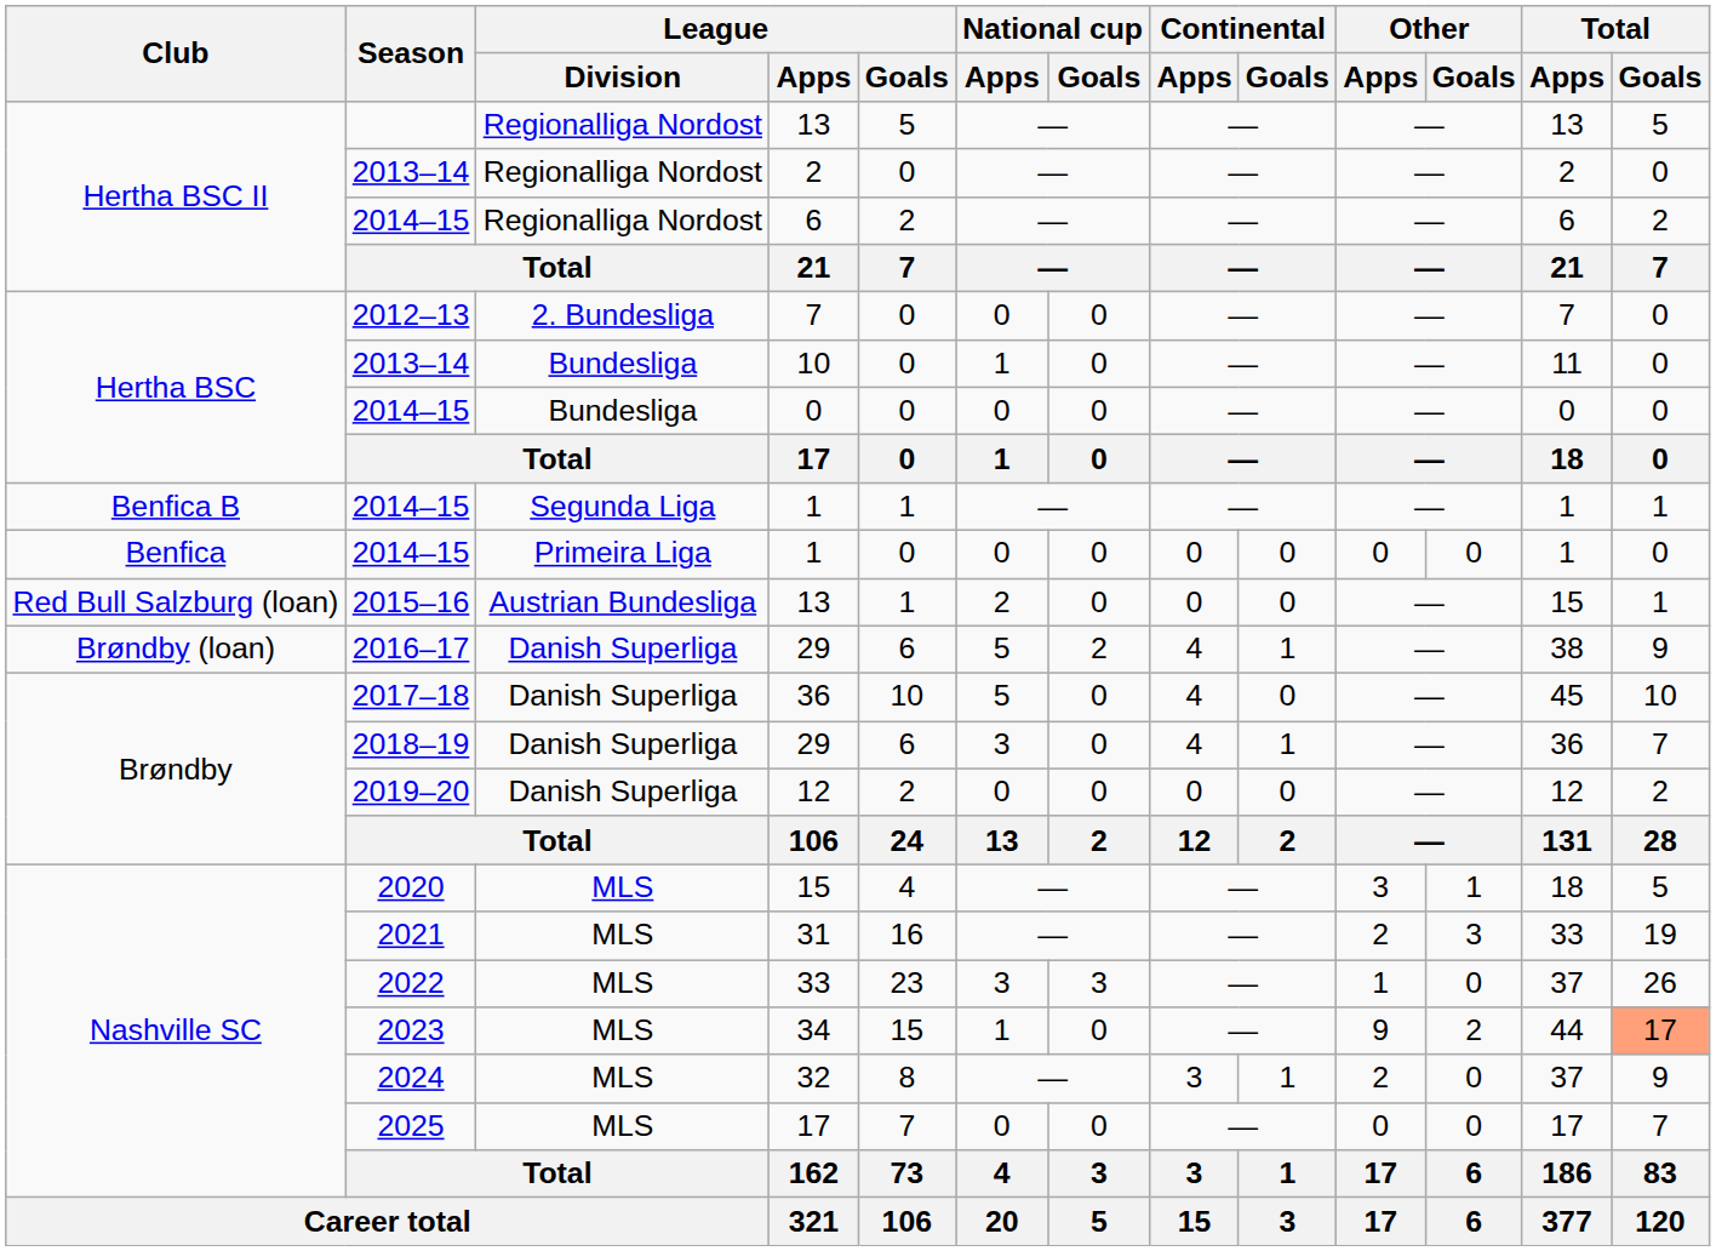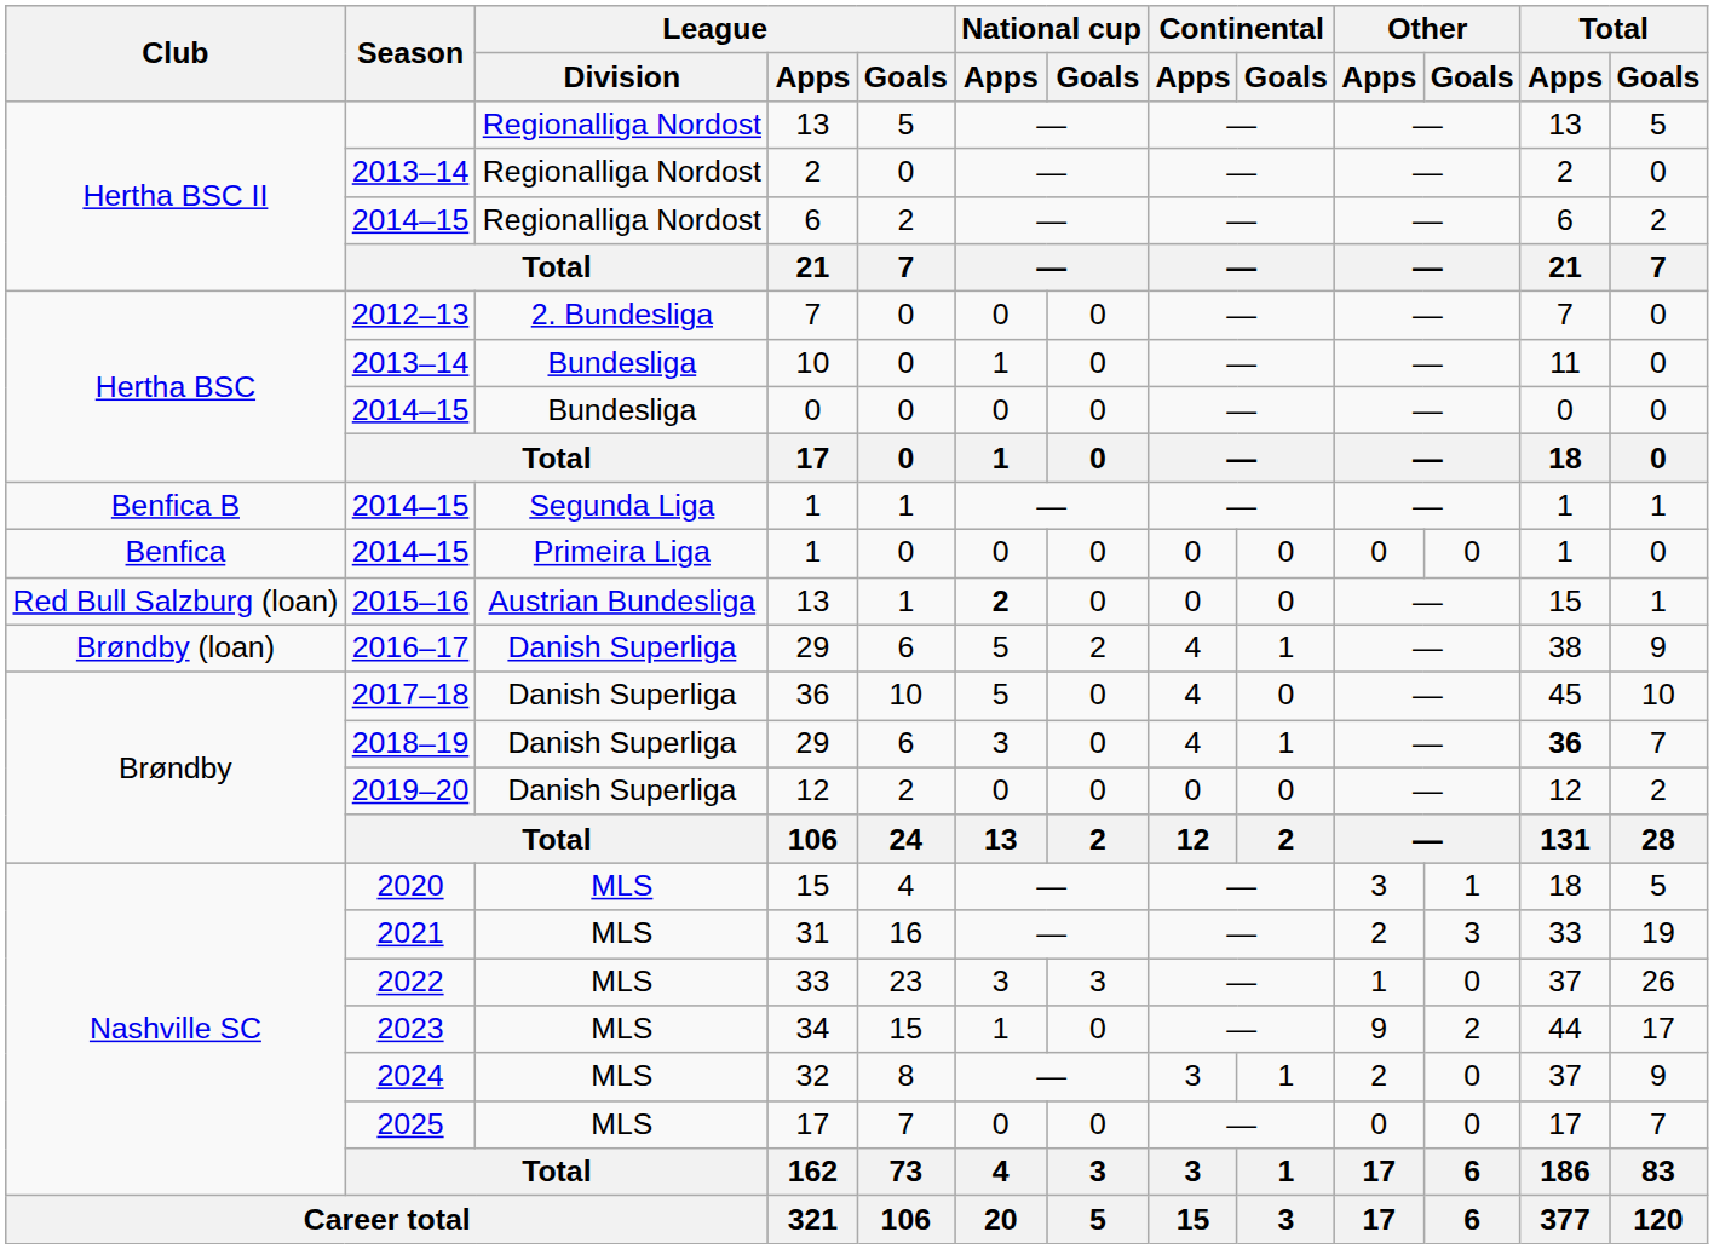Red Bull Salzburg (loan) / 13 | National cup / Apps: normal -> bold
Brøndby / 29 | Total / Apps: normal -> bold
34 | Total / Goals: lightsalmon background -> no background
